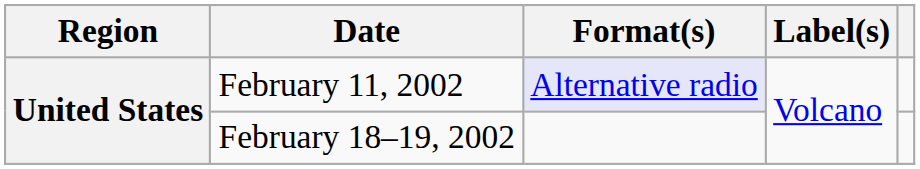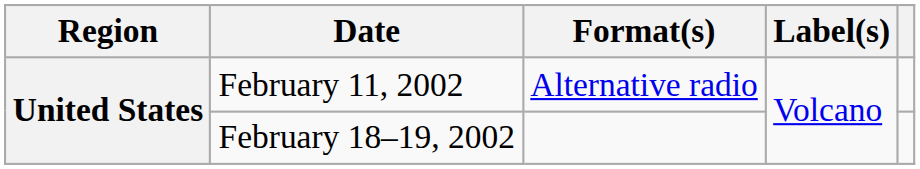February 11, 2002 | Format(s): lavender background -> no background
